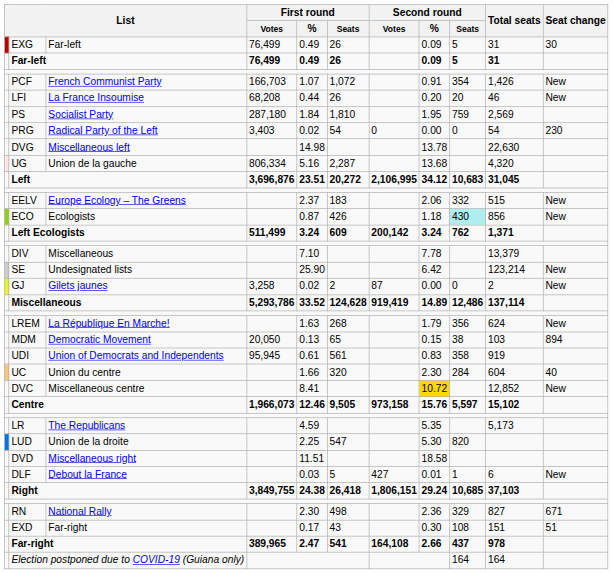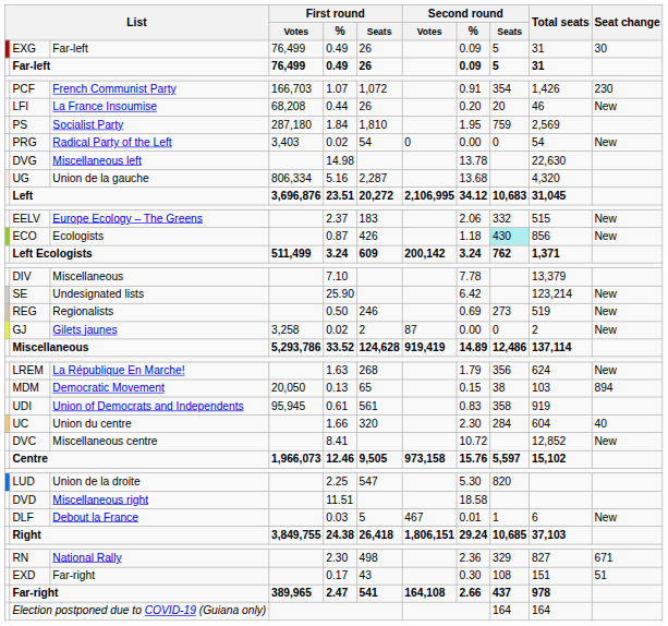PCF | Seat change: New -> 230
PRG | Seat change: 230 -> New
+ row: REG | Regionalists | 0.50 | 246 | 0.69 | 273 | 519 | New
DVC | Second round / %: gold background -> no background
- row: LR | The Republicans | 4.59 | 5.35 | 5,173
DLF | Second round / Votes: 427 -> 467
